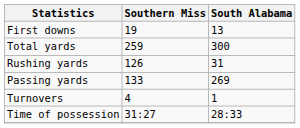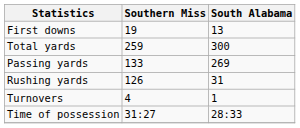rows swapped: Rushing yards <-> Passing yards
